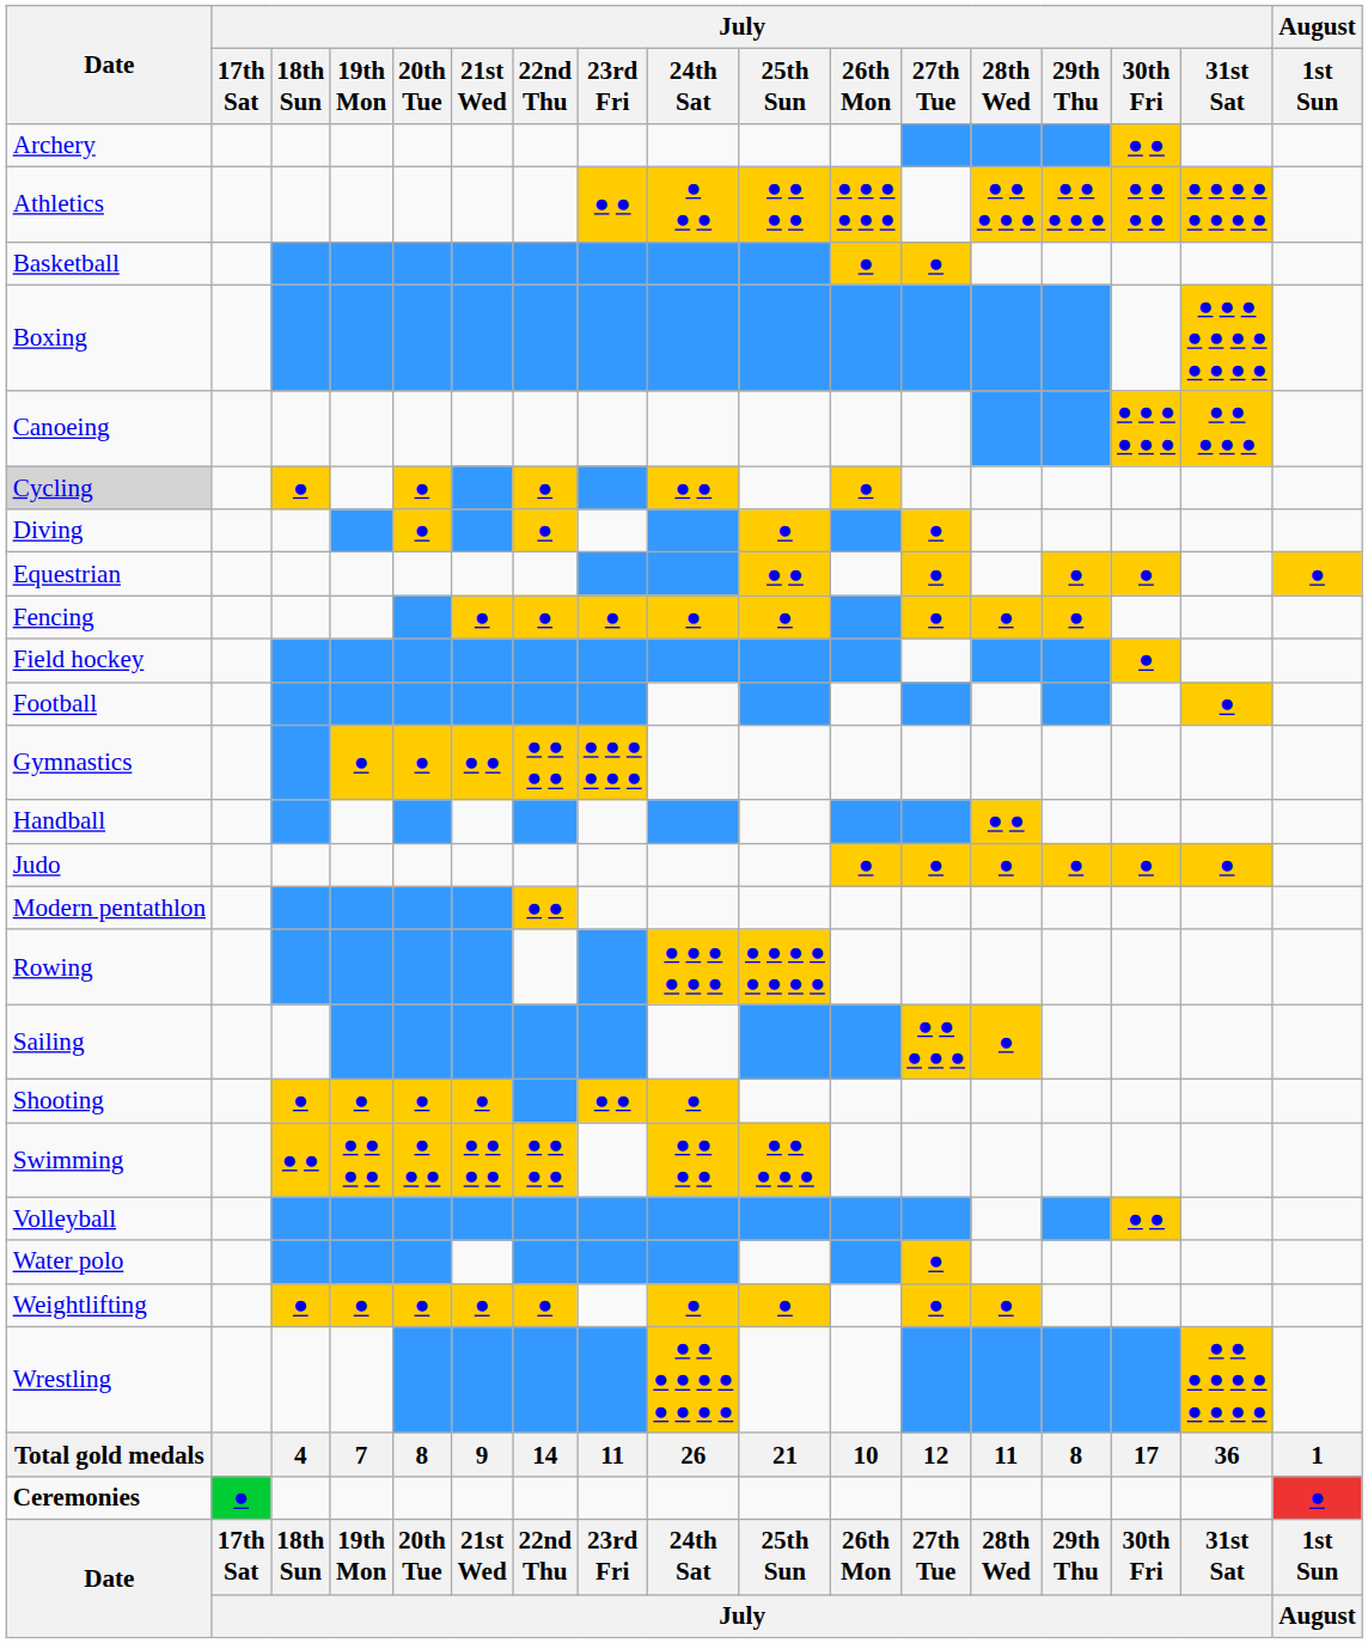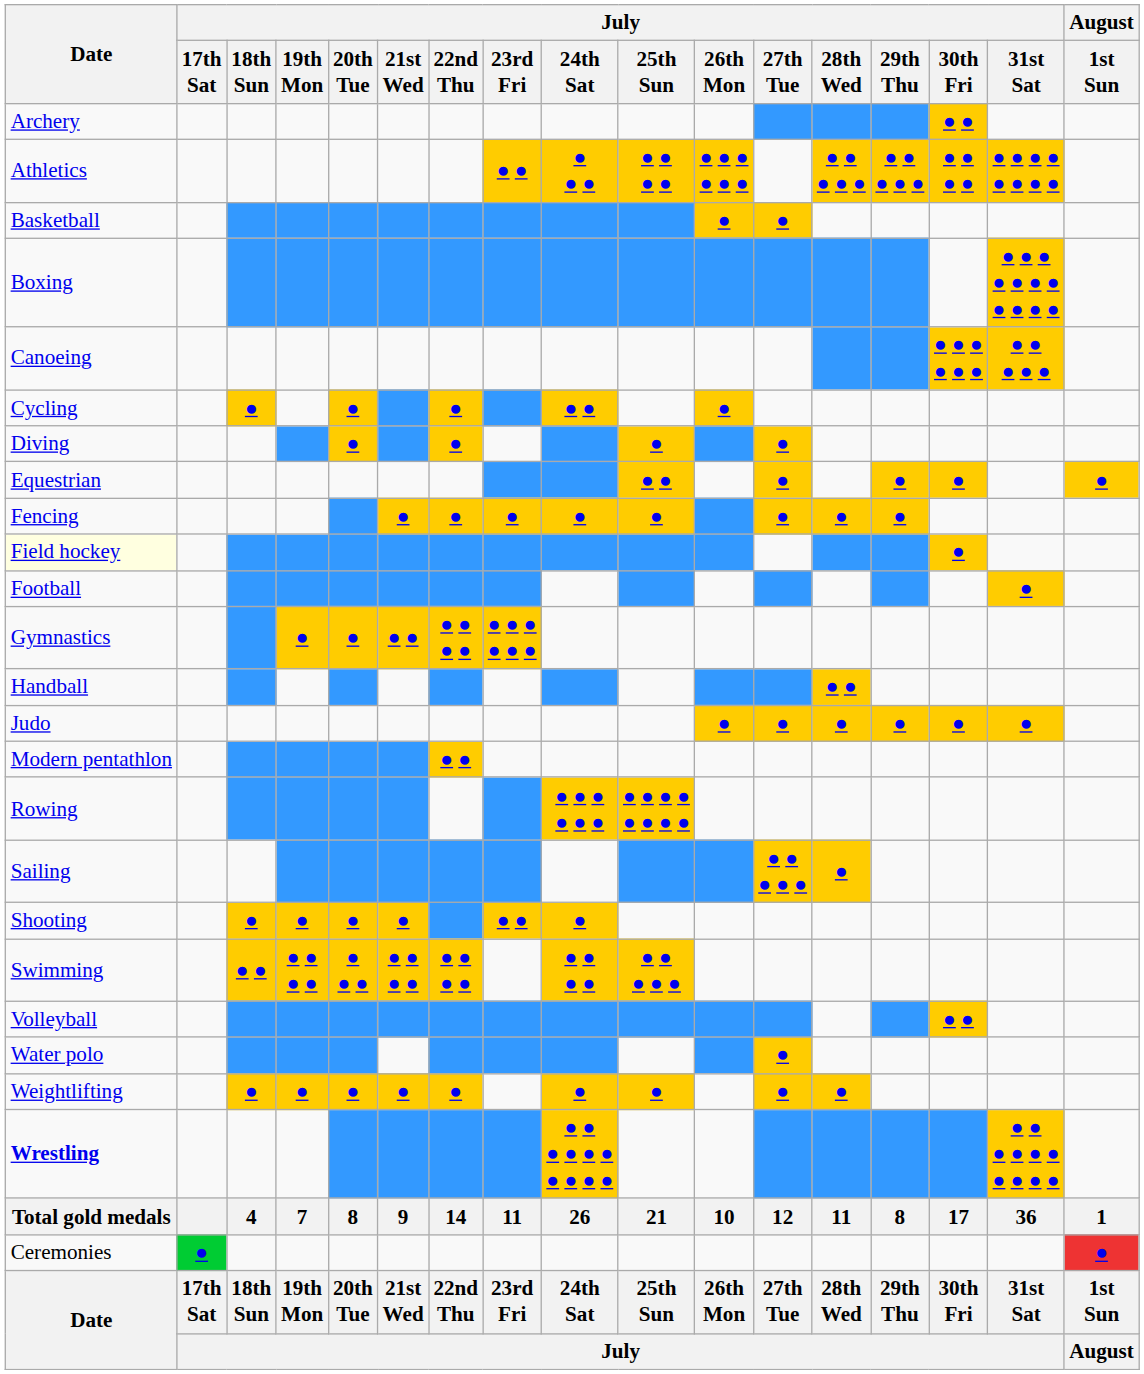Cycling | Date: lightgrey background -> no background
Field hockey | Date: no background -> lightyellow background
Wrestling | Date: normal -> bold
Ceremonies | Date: bold -> normal
